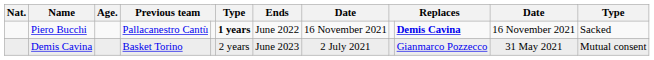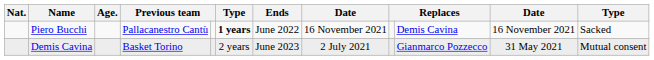Piero Bucchi | column 10: bold -> normal
